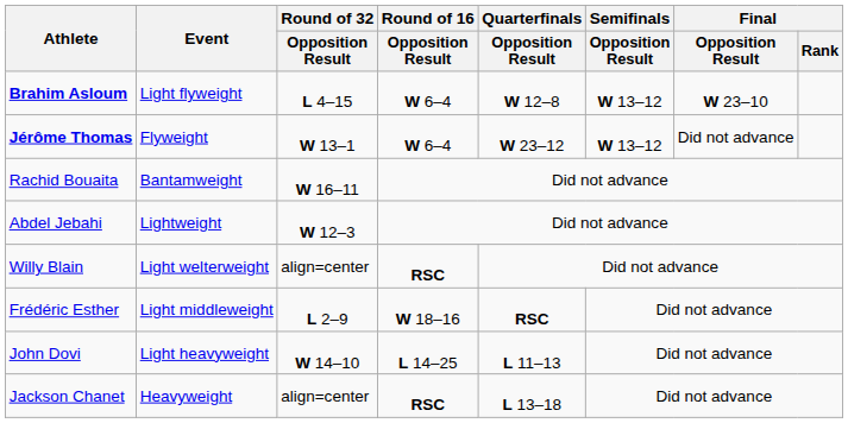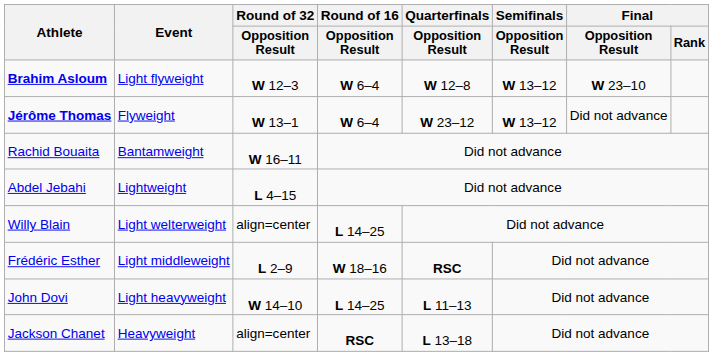Brahim Asloum | Round of 32 / Opposition Result: L 4–15 -> W 12–3
Abdel Jebahi | Round of 32 / Opposition Result: W 12–3 -> L 4–15
Willy Blain | Round of 16 / Opposition Result: RSC -> L 14–25
